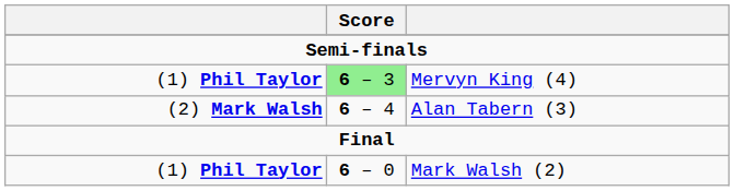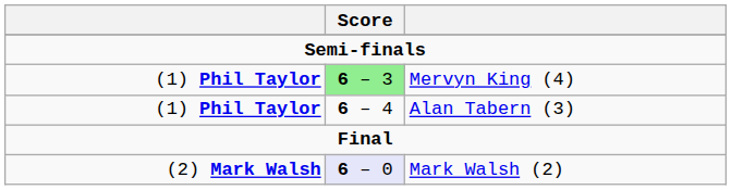Alan Tabern (3) | column 1: (2) Mark Walsh -> (1) Phil Taylor
Mark Walsh (2) | column 1: (1) Phil Taylor -> (2) Mark Walsh
Mark Walsh (2) | Score: no background -> lavender background
